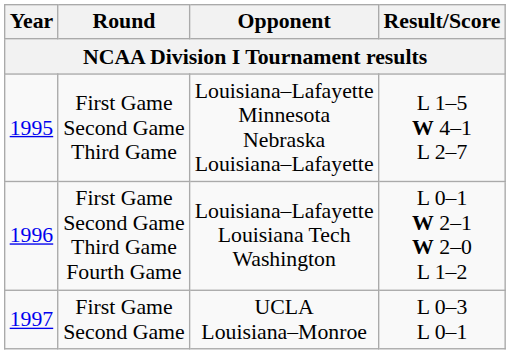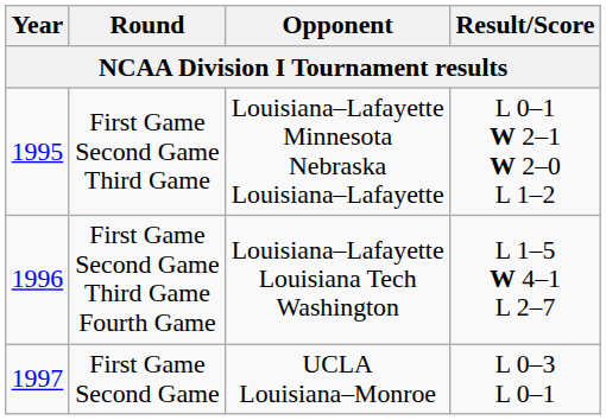First Game Second Game Third Game | Result/Score: L 1–5 W 4–1 L 2–7 -> L 0–1 W 2–1 W 2–0 L 1–2
First Game Second Game Third Game Fourth Game | Result/Score: L 0–1 W 2–1 W 2–0 L 1–2 -> L 1–5 W 4–1 L 2–7
